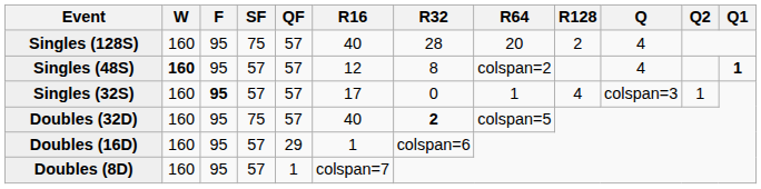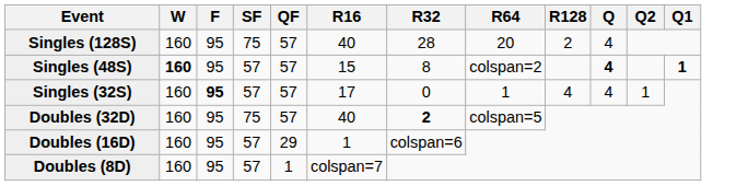Singles (48S) | R16: 12 -> 15
Singles (48S) | Q: normal -> bold
Singles (32S) | Q: colspan=3 -> 4
